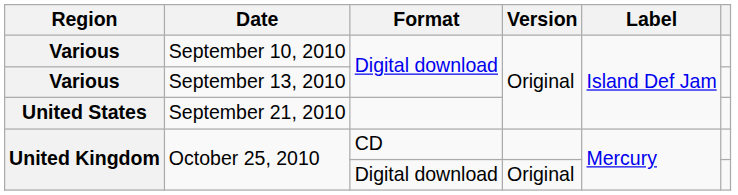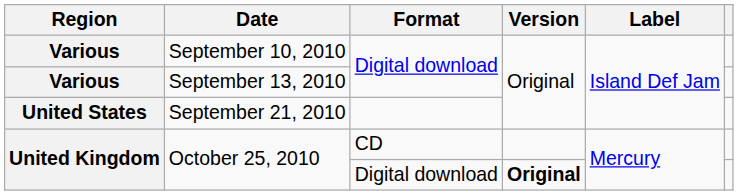October 25, 2010 / Digital download | Version: normal -> bold
